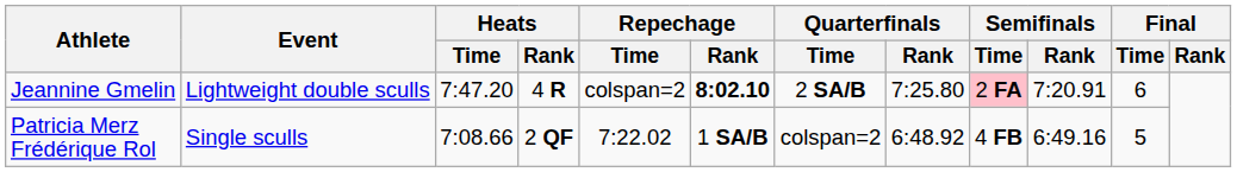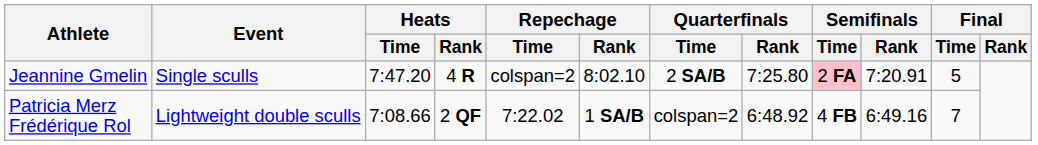Jeannine Gmelin | Event: Lightweight double sculls -> Single sculls
Jeannine Gmelin | Repechage / Rank: bold -> normal
Jeannine Gmelin | Final / Time: 6 -> 5
Patricia Merz Frédérique Rol | Event: Single sculls -> Lightweight double sculls
Patricia Merz Frédérique Rol | Final / Time: 5 -> 7
